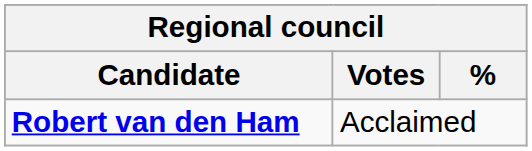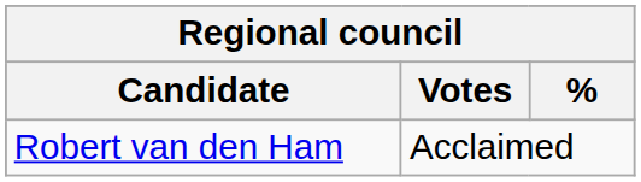Robert van den Ham | Candidate: bold -> normal
